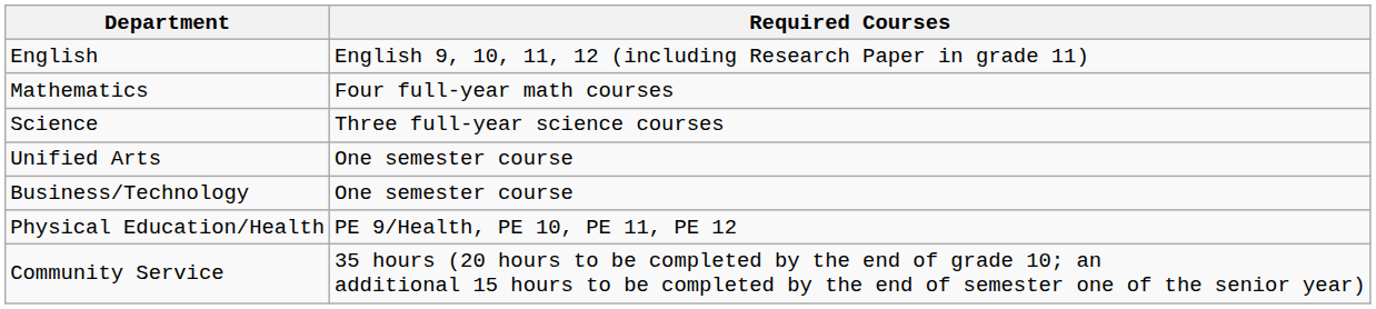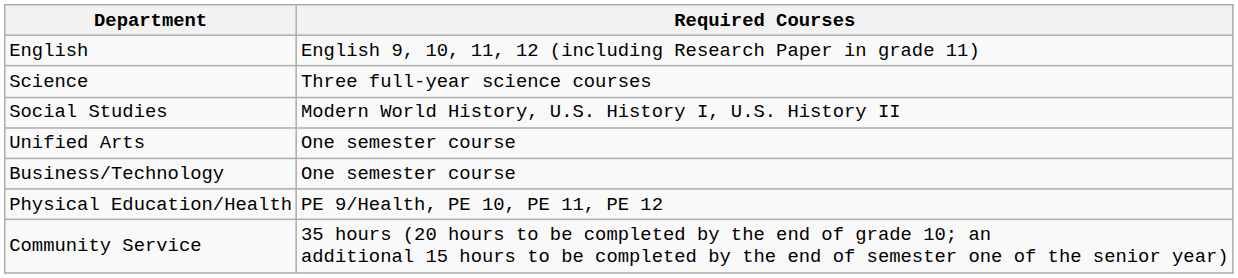- row: Mathematics | Four full-year math courses
+ row: Social Studies | Modern World History, U.S. History I, U.S. History II
